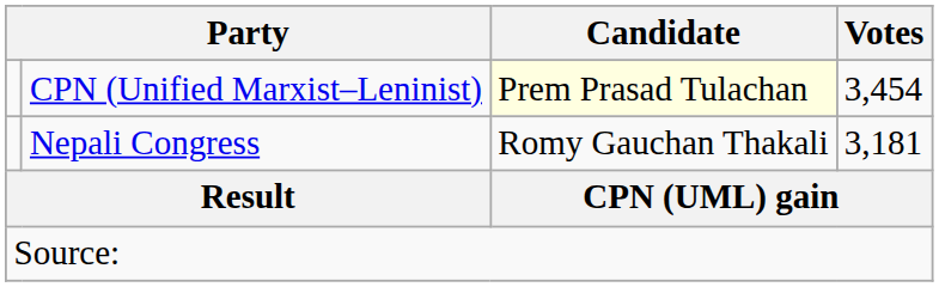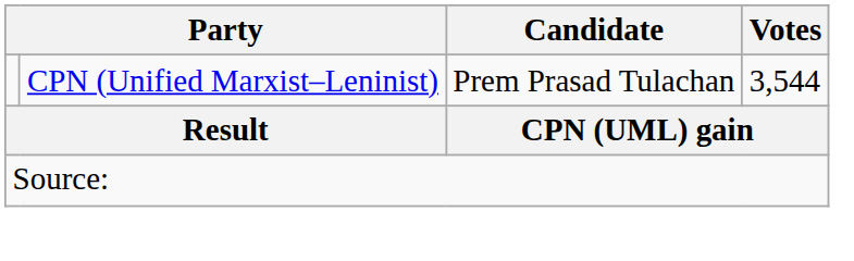CPN (Unified Marxist–Leninist) | Candidate: lightyellow background -> no background
CPN (Unified Marxist–Leninist) | Votes: 3,454 -> 3,544
- row: Nepali Congress | Romy Gauchan Thakali | 3,181
